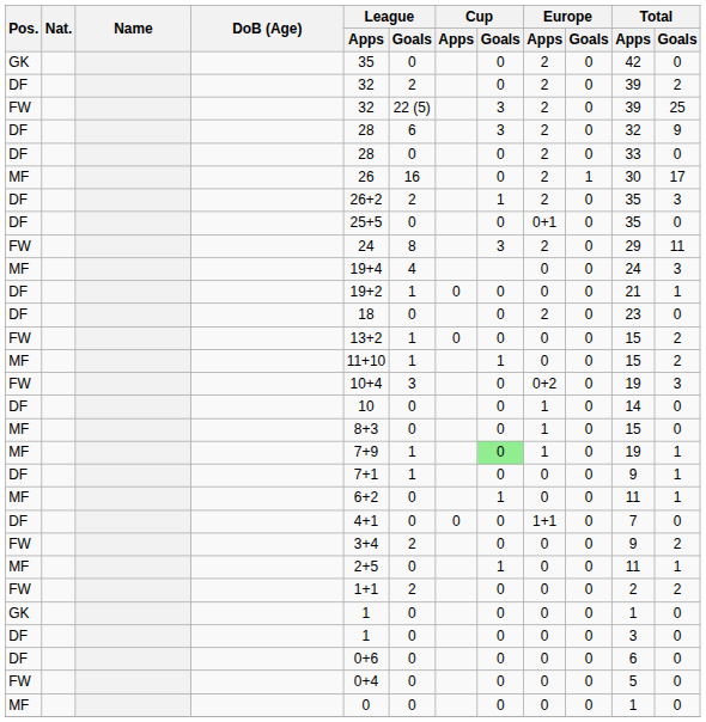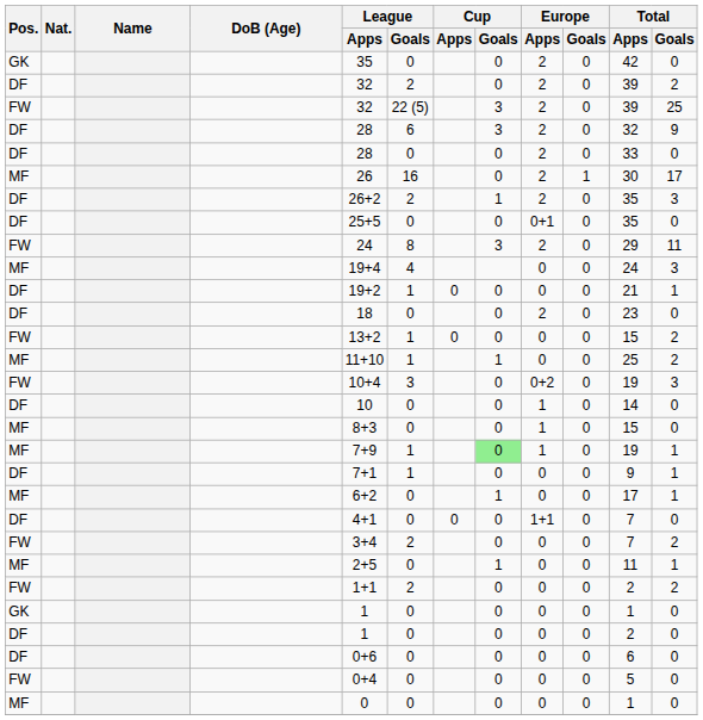row 16 | Total / Apps: 15 -> 25
row 22 | Total / Apps: 11 -> 17
row 24 | Total / Apps: 9 -> 7
row 28 | Total / Apps: 3 -> 2
